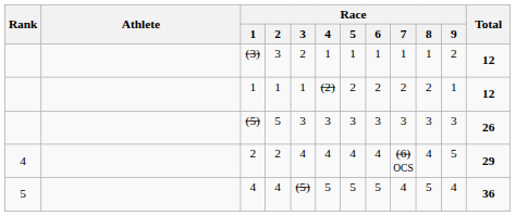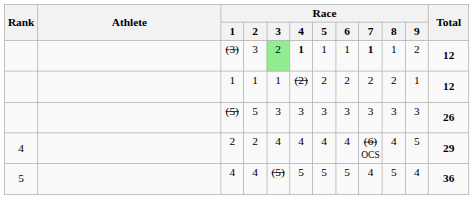(3) | Race / 3: no background -> lightgreen background
(3) | Race / 4: normal -> bold
(3) | Race / 7: normal -> bold
